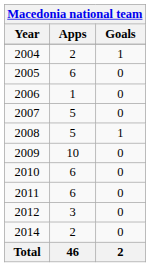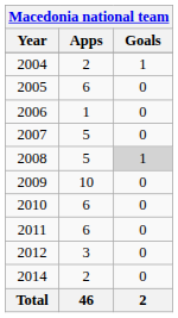2008 | Goals: no background -> lightgrey background
